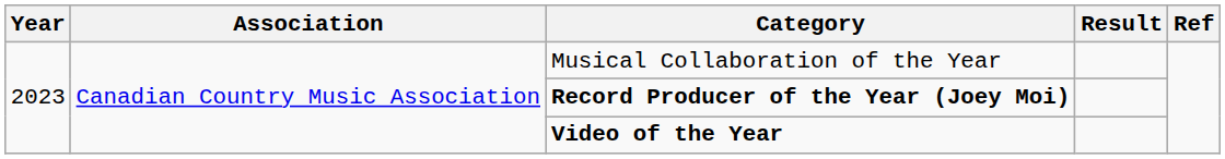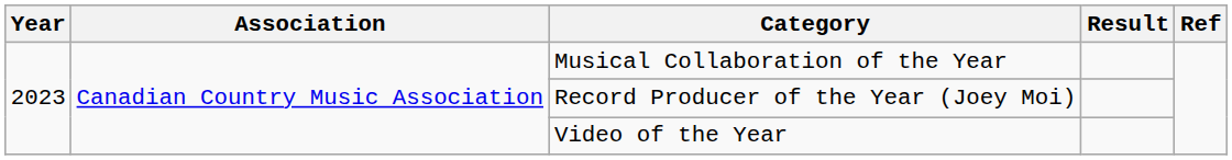Record Producer of the Year (Joey Moi) | Category: bold -> normal
Video of the Year | Category: bold -> normal
